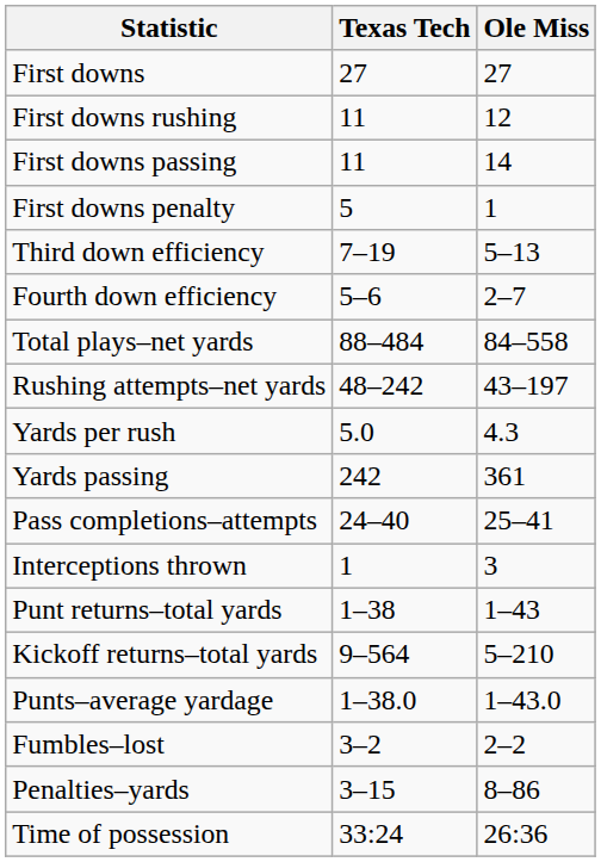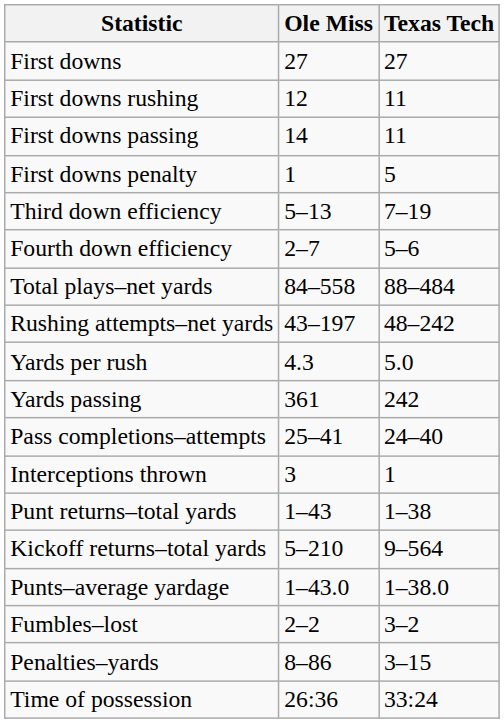columns swapped: Texas Tech <-> Ole Miss
